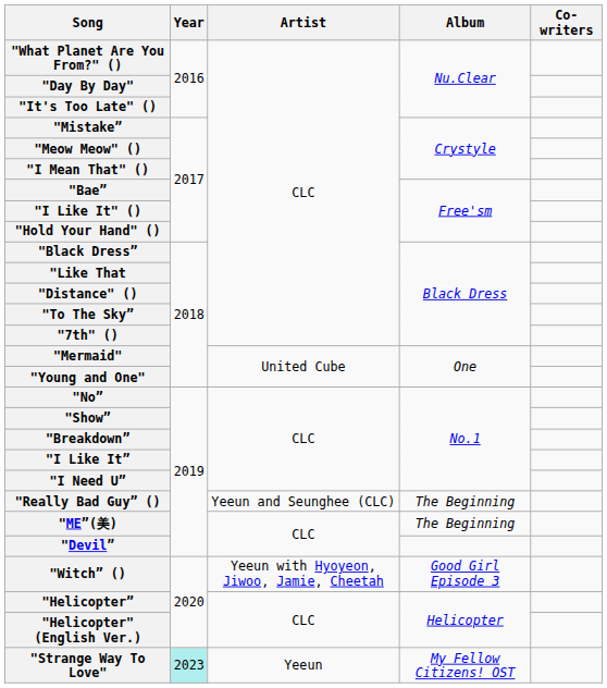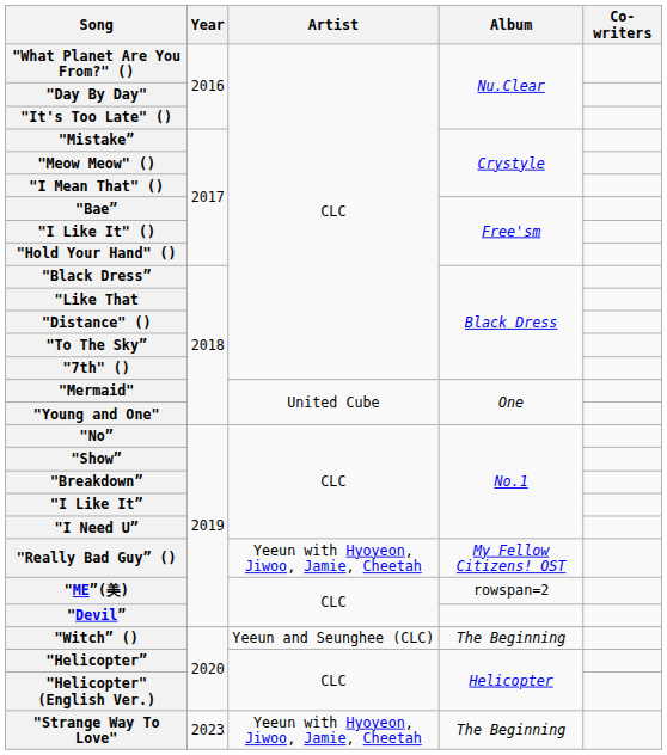"Really Bad Guy” () | Artist: Yeeun and Seunghee (CLC) -> Yeeun with Hyoyeon, Jiwoo, Jamie, Cheetah
"Really Bad Guy” () | Album: The Beginning -> My Fellow Citizens! OST
"ME”(美) | Album: The Beginning -> rowspan=2
"Witch” () | Artist: Yeeun with Hyoyeon, Jiwoo, Jamie, Cheetah -> Yeeun and Seunghee (CLC)
"Witch” () | Album: Good Girl Episode 3 -> The Beginning
"Strange Way To Love" | Year: paleturquoise background -> no background
"Strange Way To Love" | Artist: Yeeun -> Yeeun with Hyoyeon, Jiwoo, Jamie, Cheetah
"Strange Way To Love" | Album: My Fellow Citizens! OST -> The Beginning
